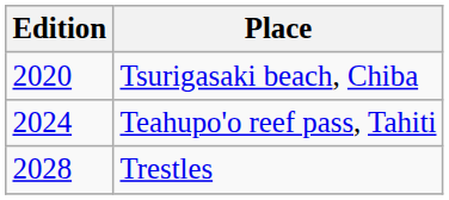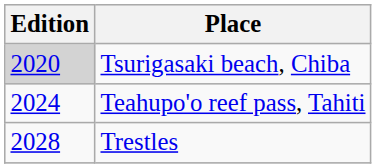Tsurigasaki beach, Chiba | Edition: no background -> lightgrey background
